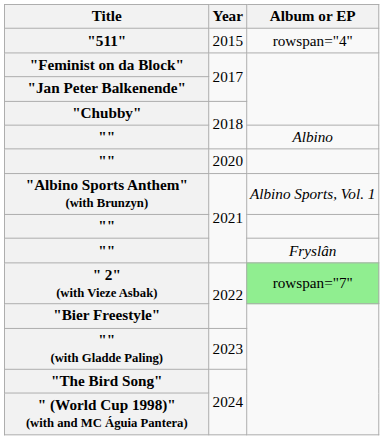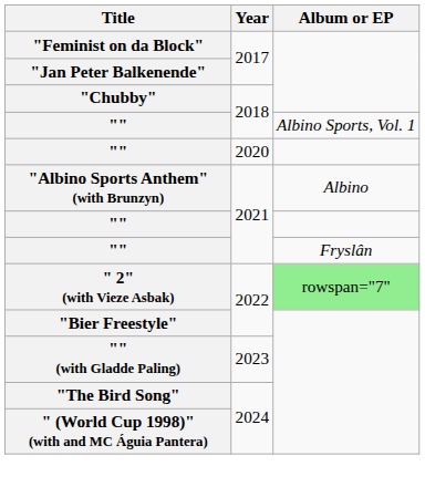- row: "511" | 2015 | rowspan="4"
"" / 2018 | Album or EP: Albino -> Albino Sports, Vol. 1
"Albino Sports Anthem" (with Brunzyn) | Album or EP: Albino Sports, Vol. 1 -> Albino
